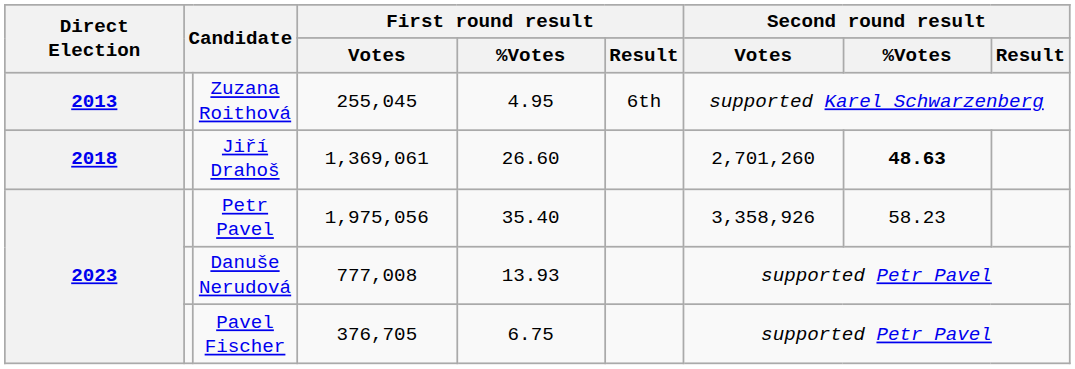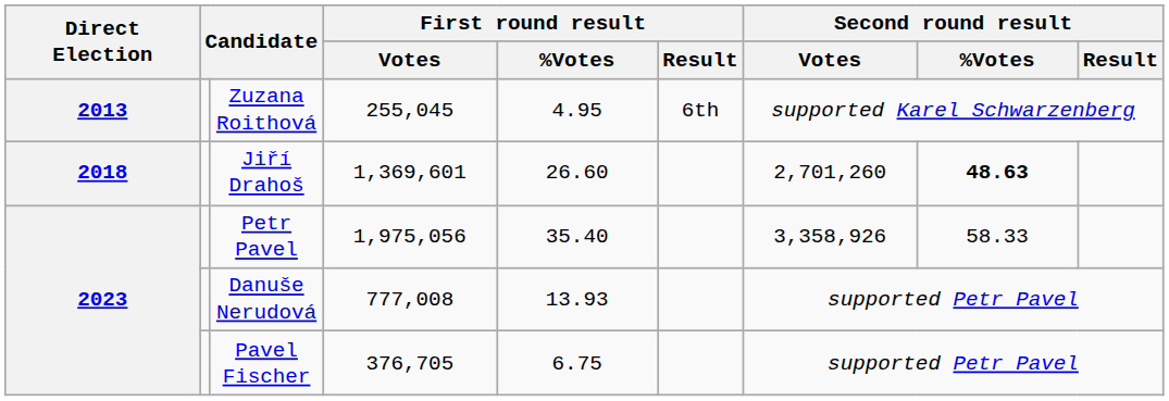Jiří Drahoš | First round result / Votes: 1,369,061 -> 1,369,601
Petr Pavel | Second round result / %Votes: 58.23 -> 58.33
